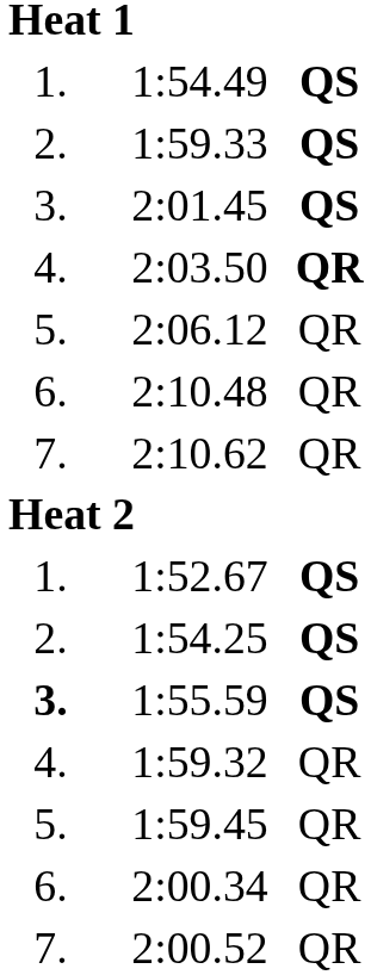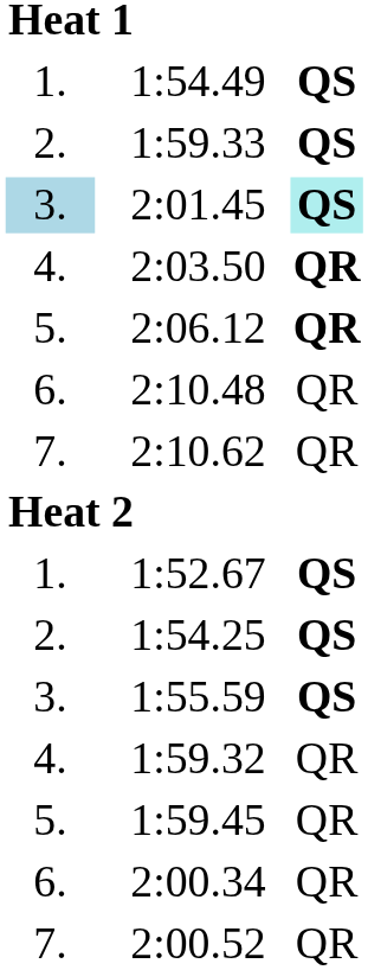2:01.45 | column 1: no background -> lightblue background
2:01.45 | column 3: no background -> paleturquoise background
2:06.12 | column 3: normal -> bold
1:55.59 | column 1: bold -> normal
